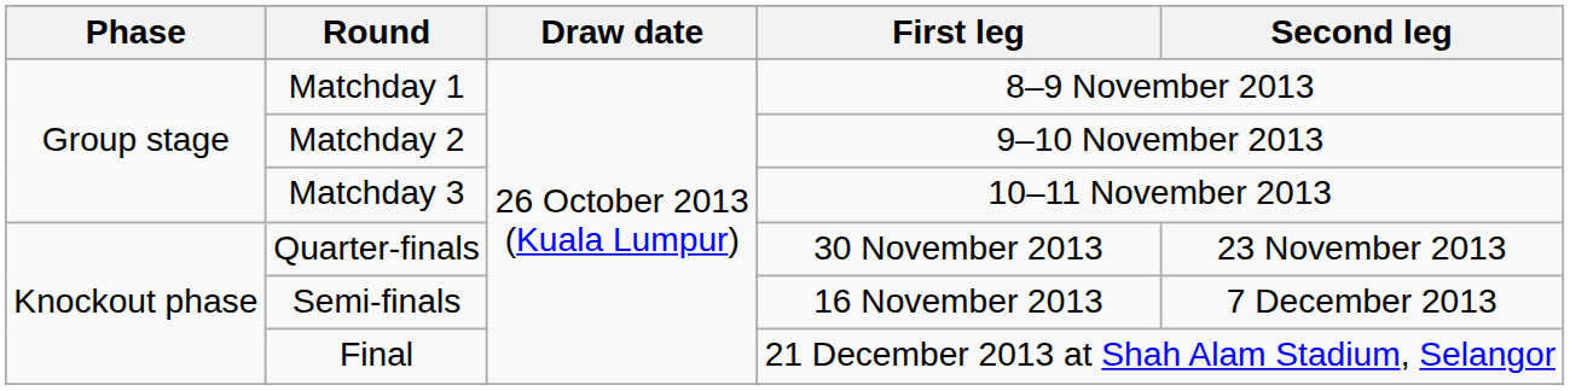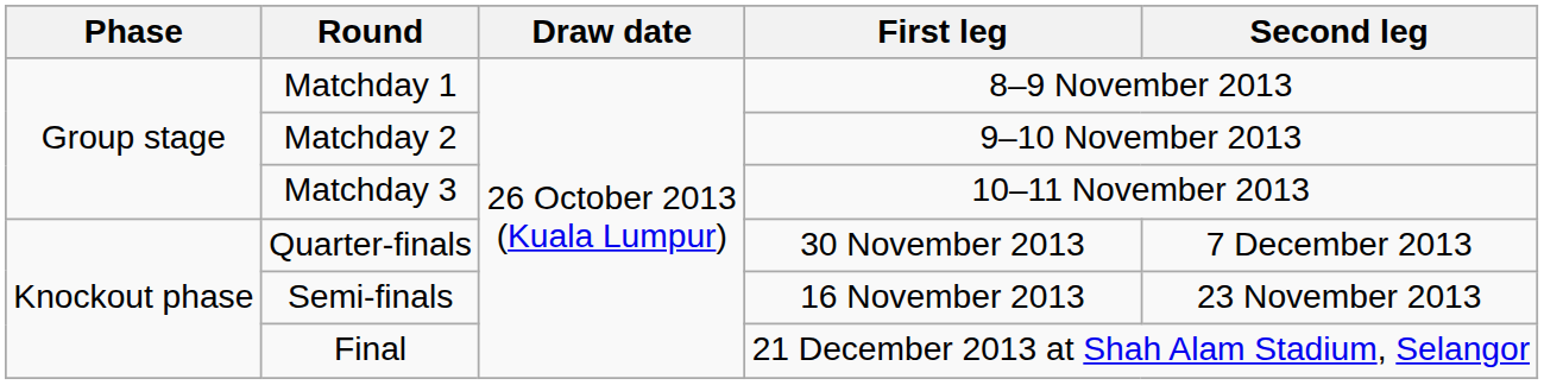Quarter-finals | Second leg: 23 November 2013 -> 7 December 2013
Semi-finals | Second leg: 7 December 2013 -> 23 November 2013
